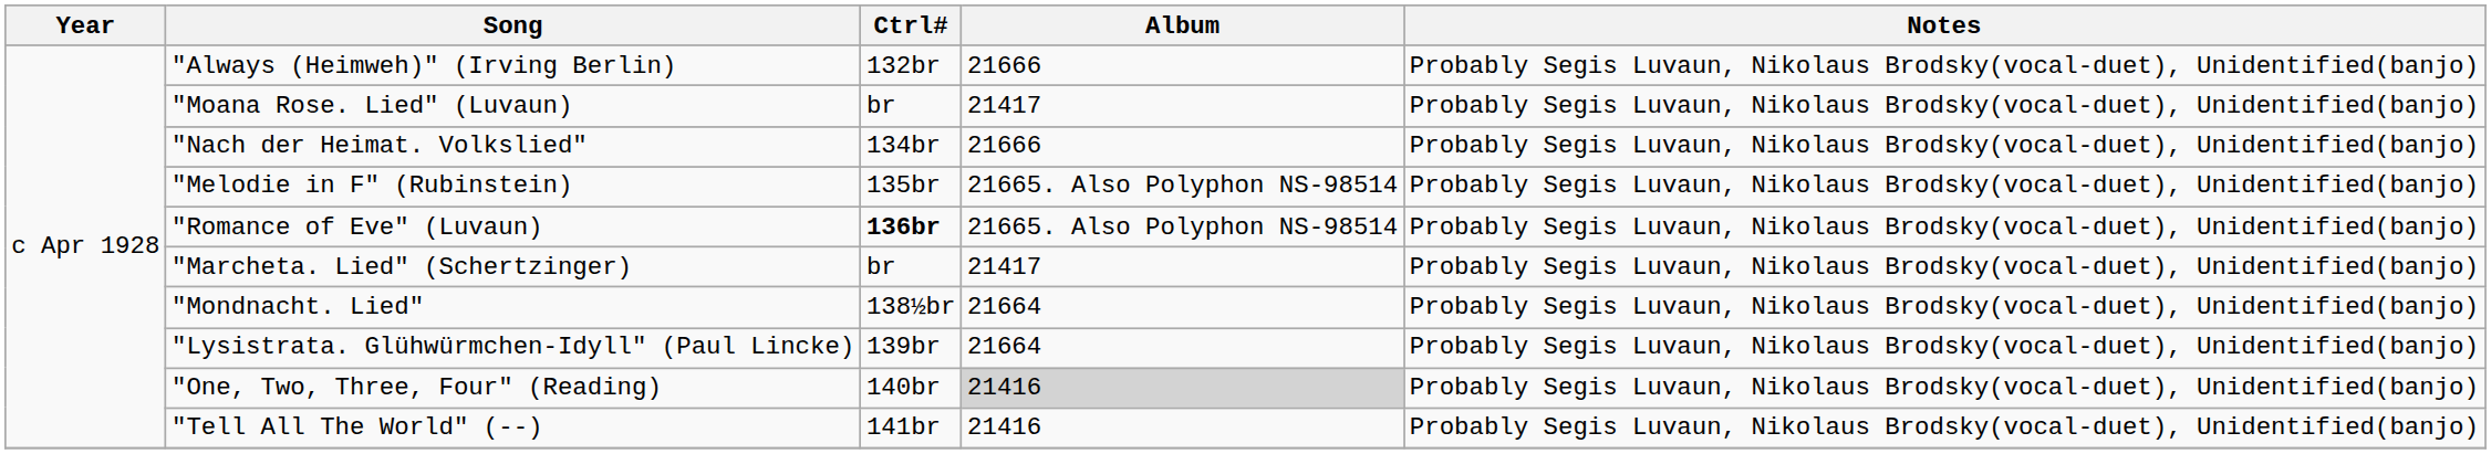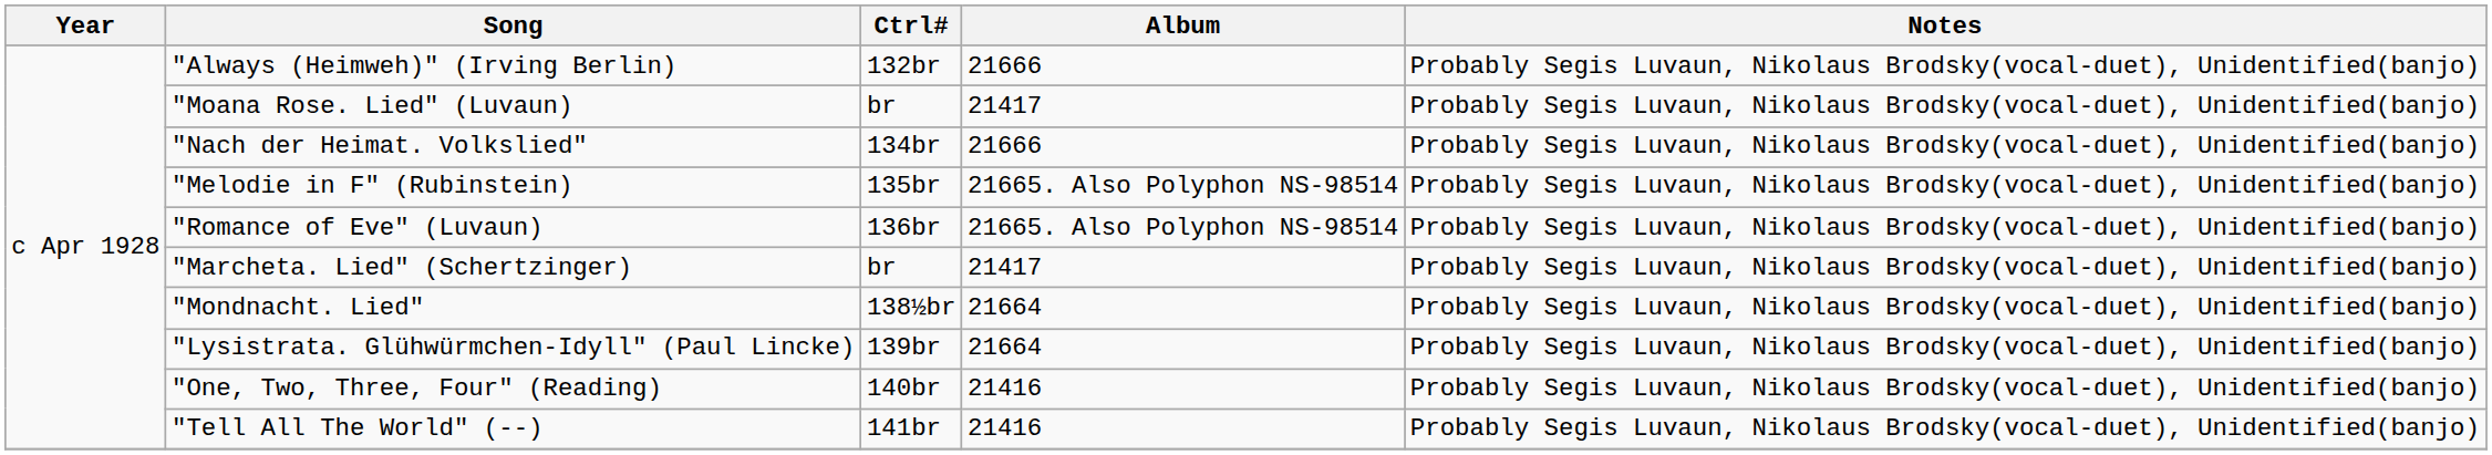"Romance of Eve" (Luvaun) | Ctrl#: bold -> normal
"One, Two, Three, Four" (Reading) | Album: lightgrey background -> no background
